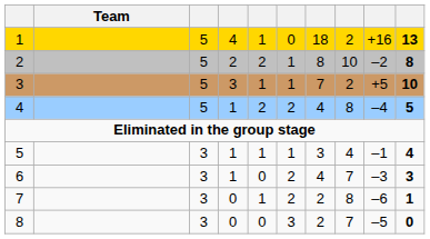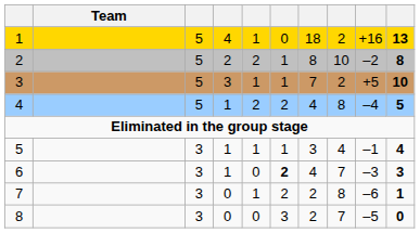6 | column 6: normal -> bold
